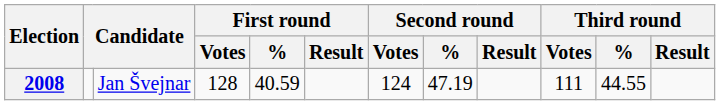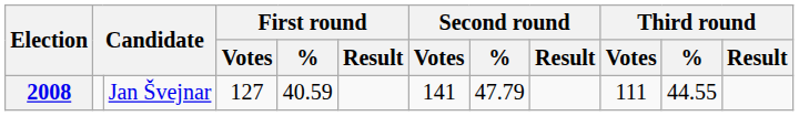2008 | First round / Votes: 128 -> 127
2008 | Second round / Votes: 124 -> 141
2008 | Second round / %: 47.19 -> 47.79
